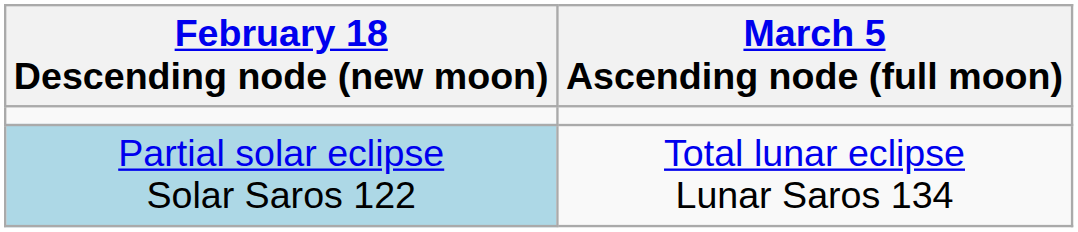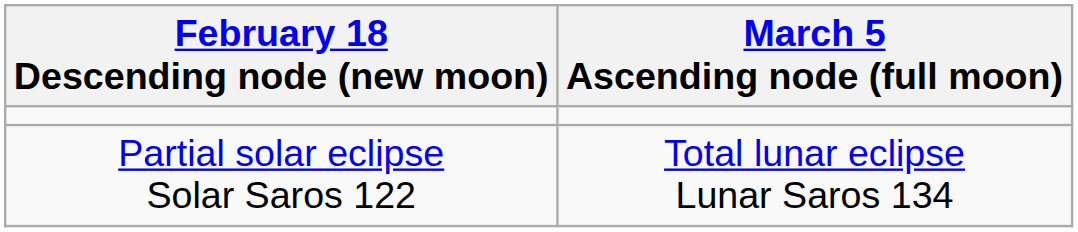row 3 | February 18 Descending node (new moon): lightblue background -> no background
